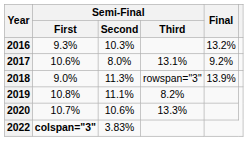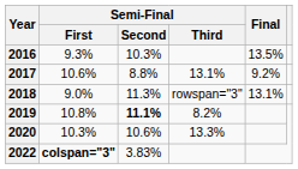2016 | Final: 13.2% -> 13.5%
2017 | Semi-Final / Second: 8.0% -> 8.8%
2018 | Final: 13.9% -> 13.1%
2019 | Semi-Final / Second: normal -> bold
2020 | Semi-Final / First: 10.7% -> 10.3%
